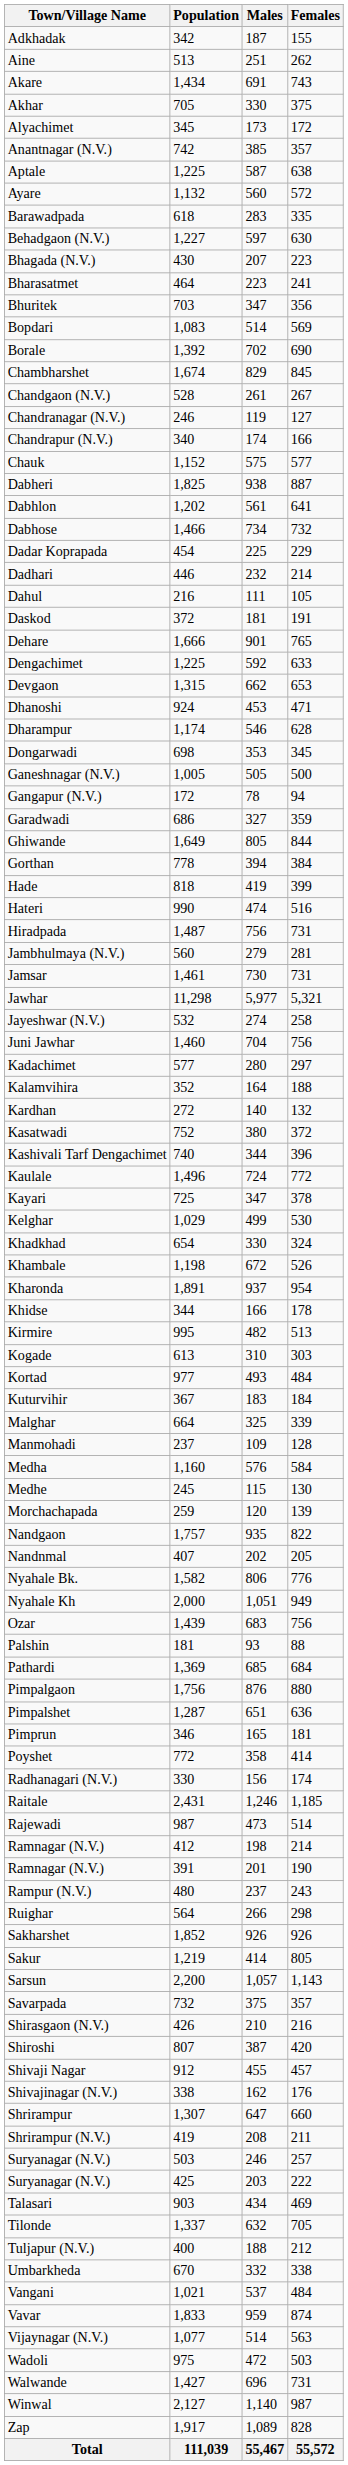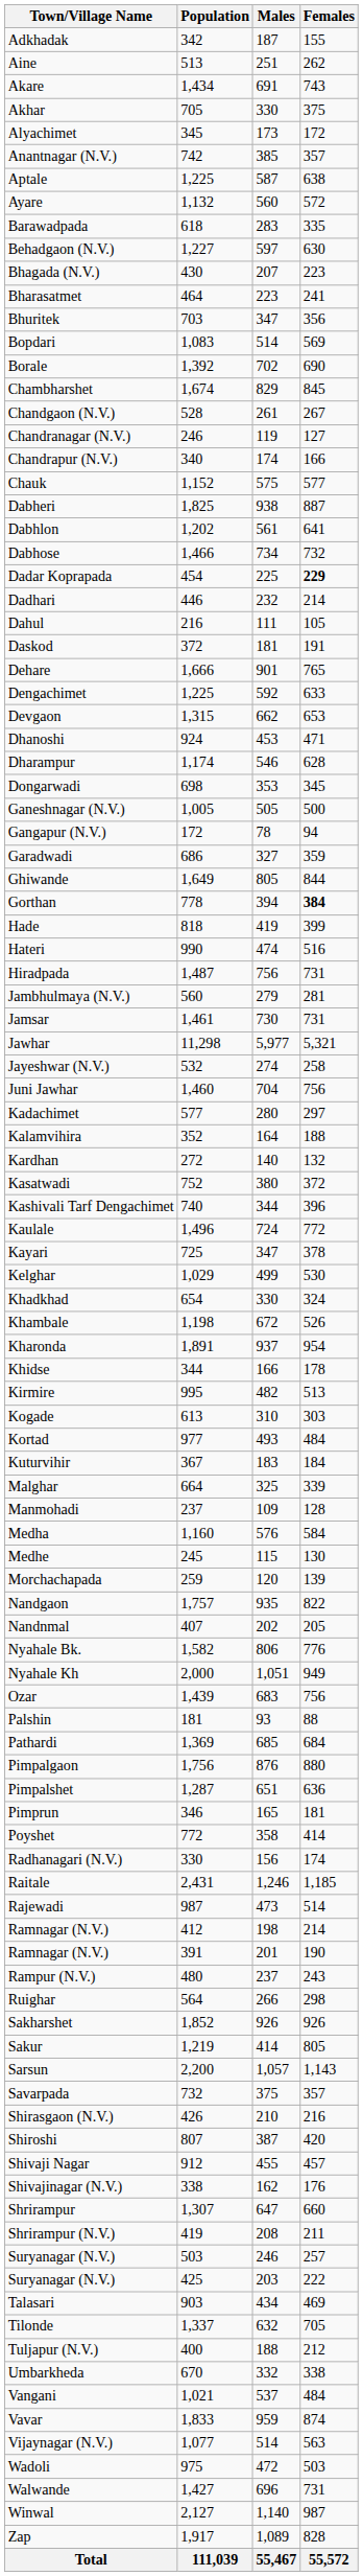Dadar Koprapada | Females: normal -> bold
Gorthan | Females: normal -> bold
